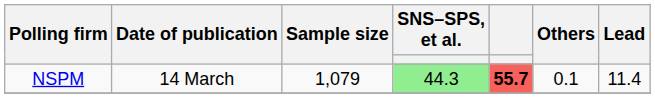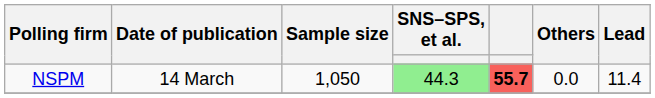NSPM | Sample size: 1,079 -> 1,050
NSPM | Others: 0.1 -> 0.0
